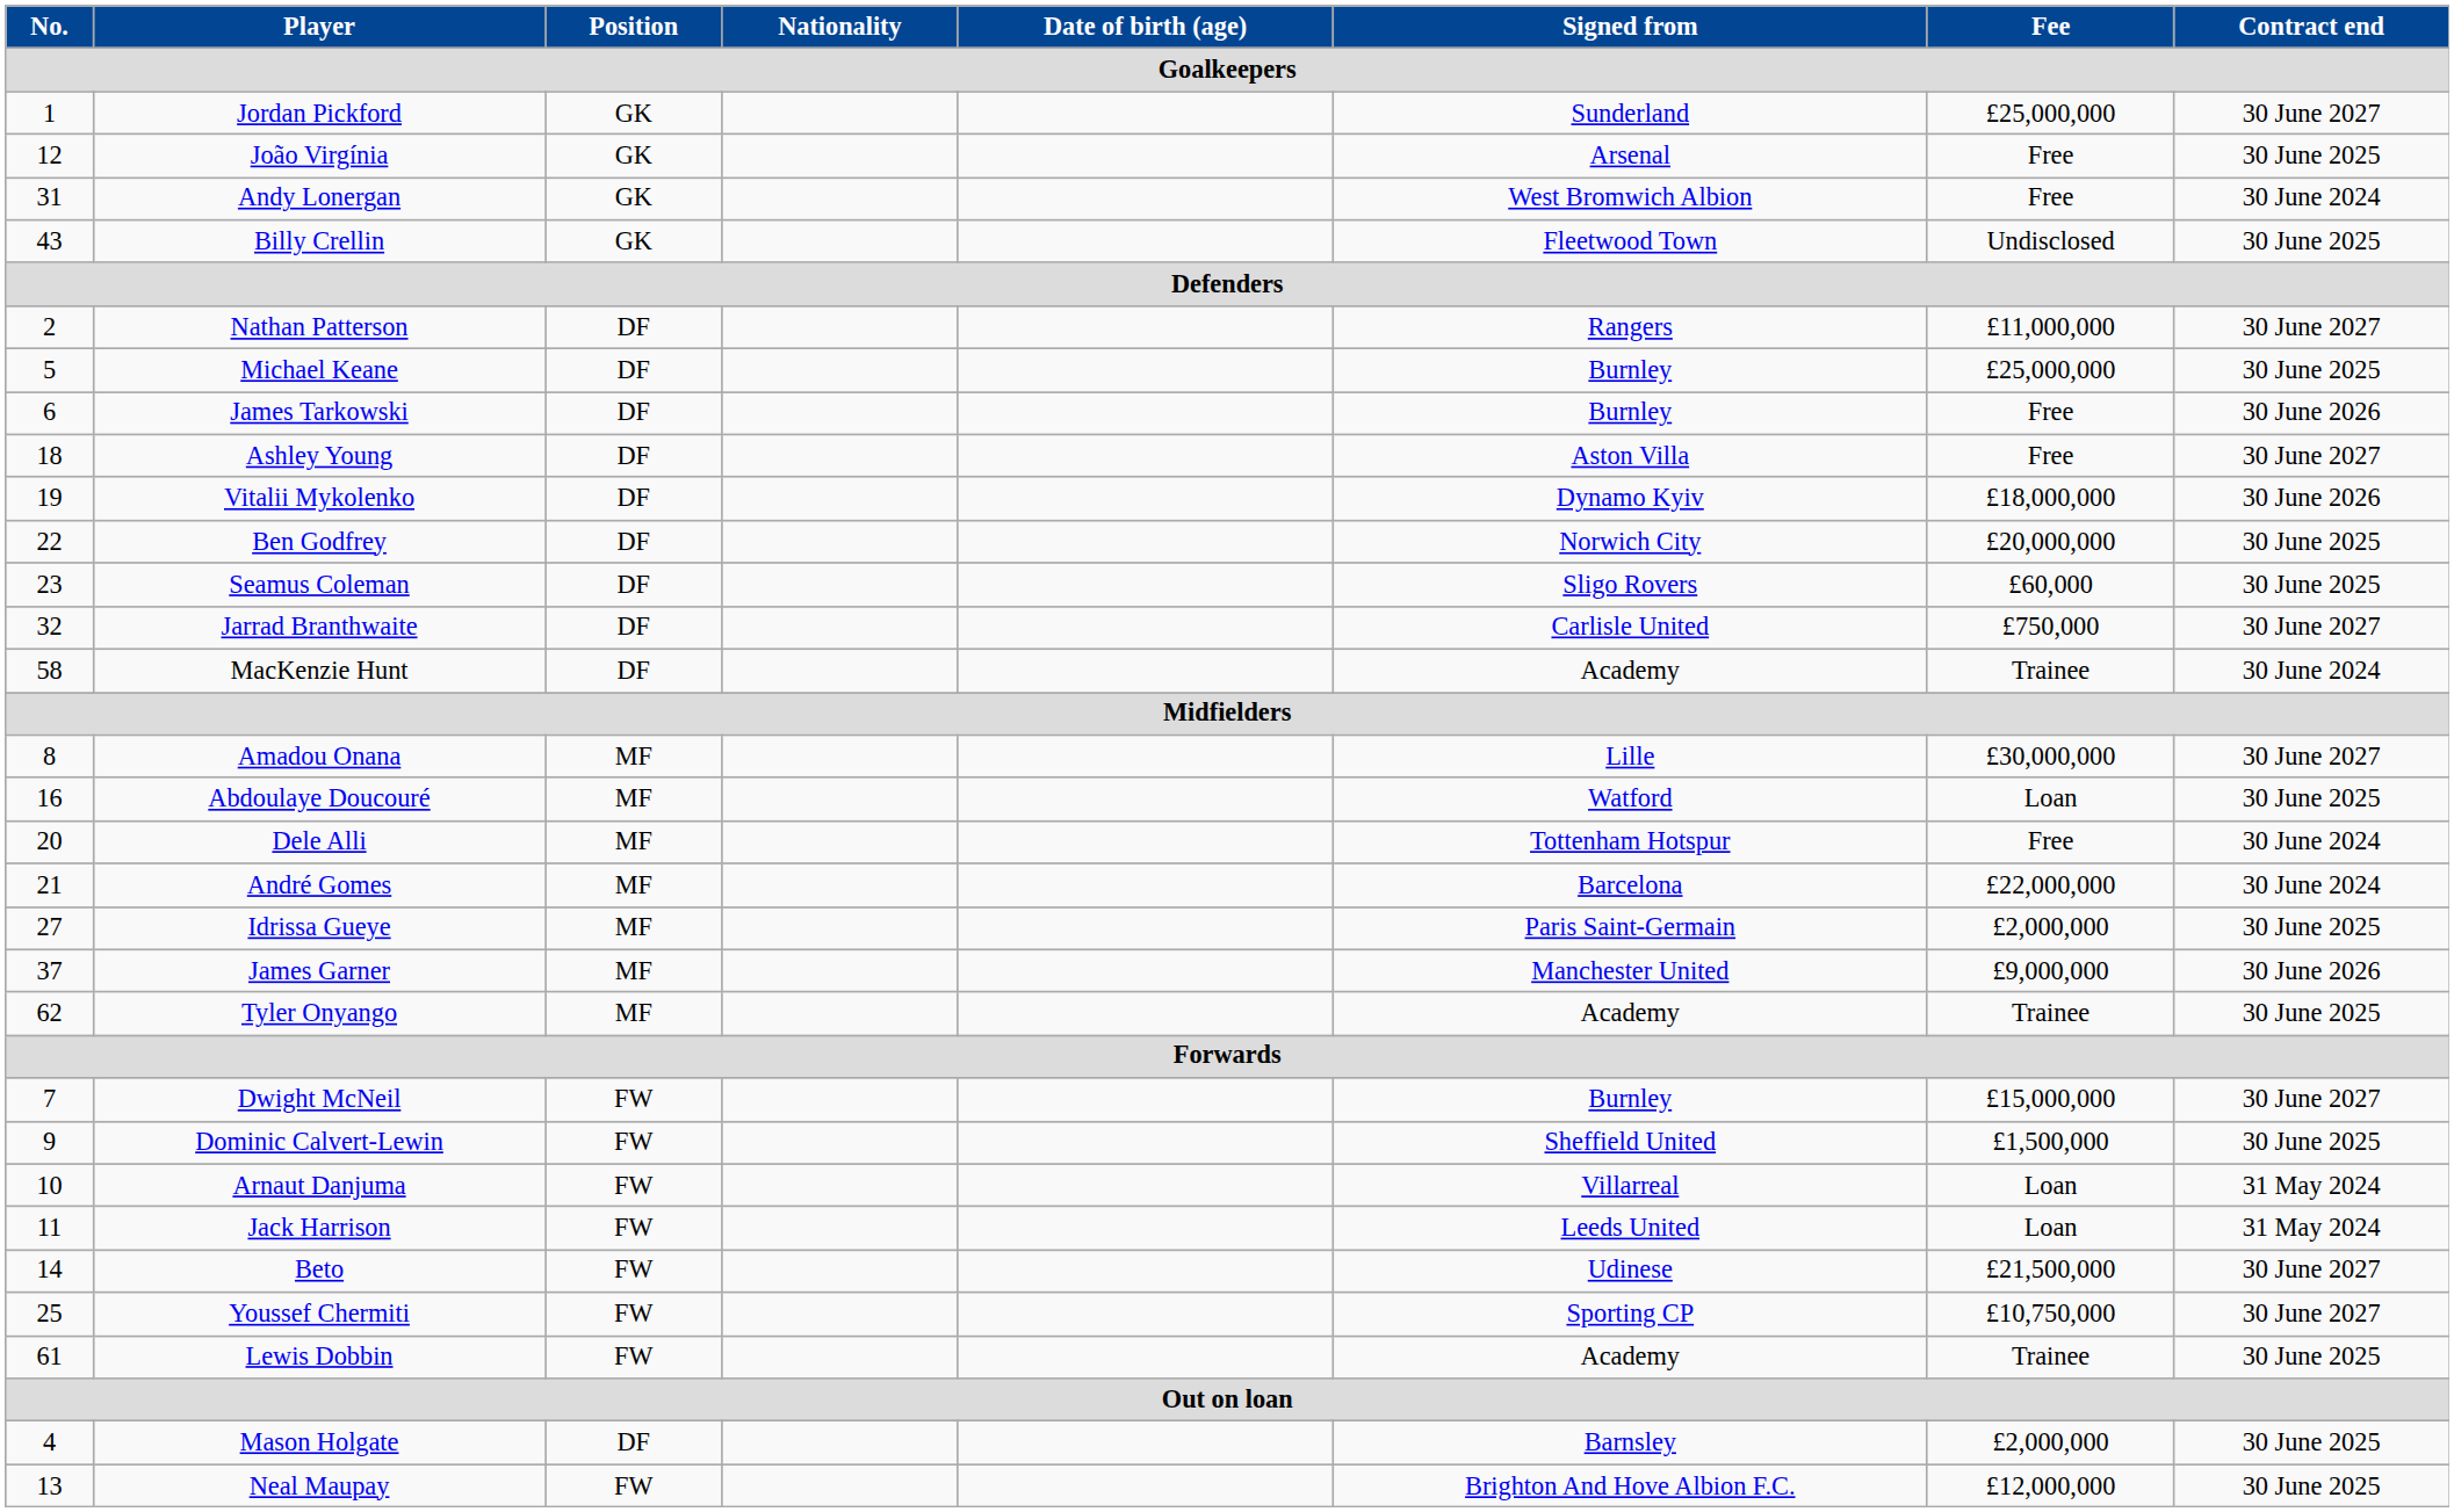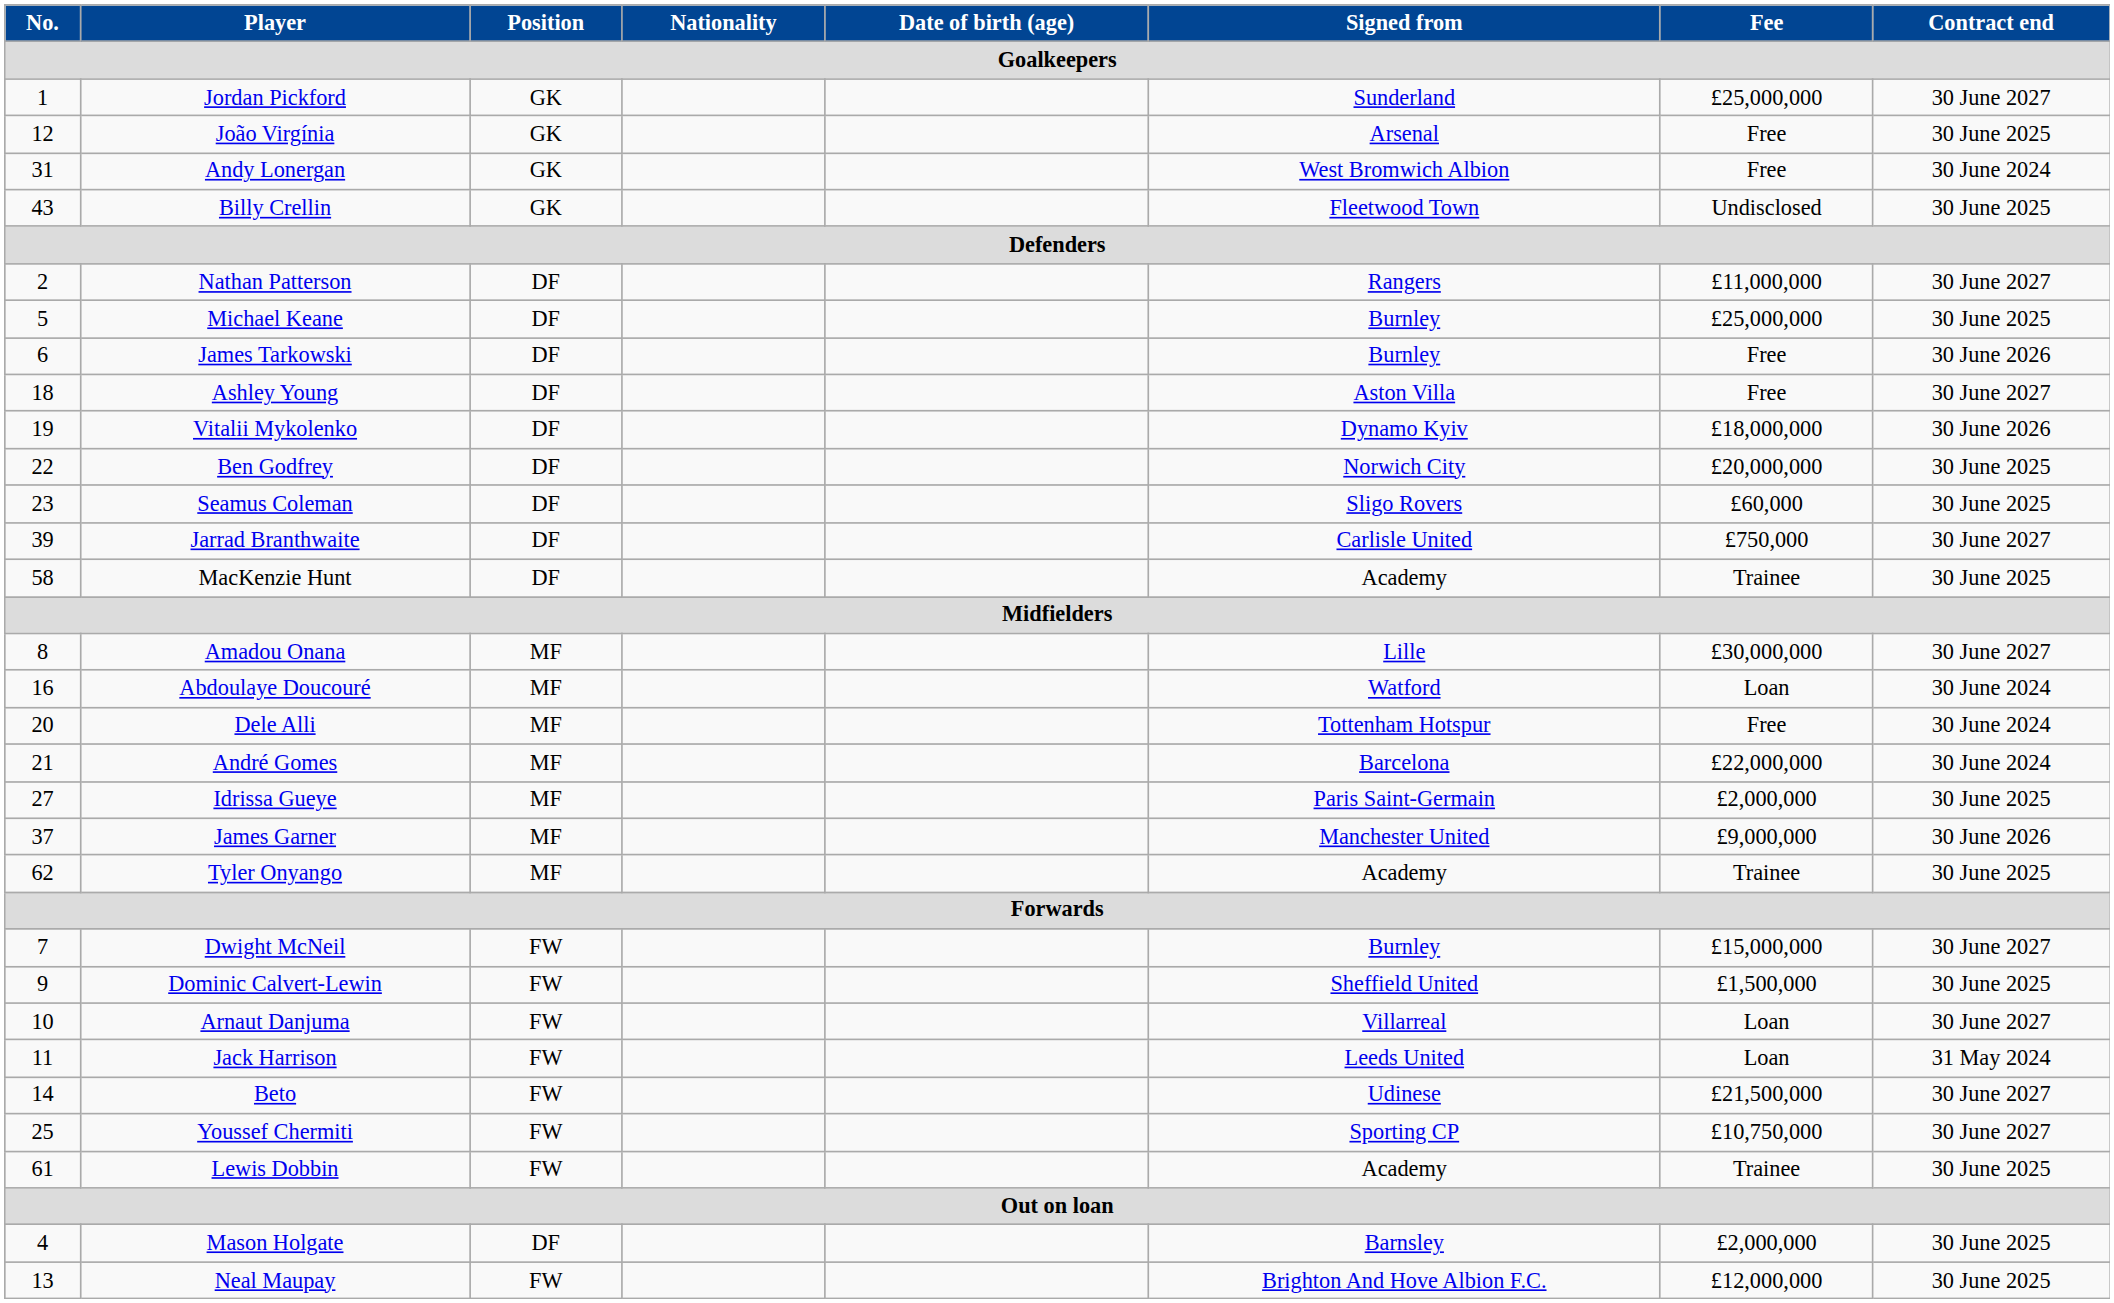Jarrad Branthwaite | No.: 32 -> 39
MacKenzie Hunt | Contract end: 30 June 2024 -> 30 June 2025
Abdoulaye Doucouré | Contract end: 30 June 2025 -> 30 June 2024
Arnaut Danjuma | Contract end: 31 May 2024 -> 30 June 2027
